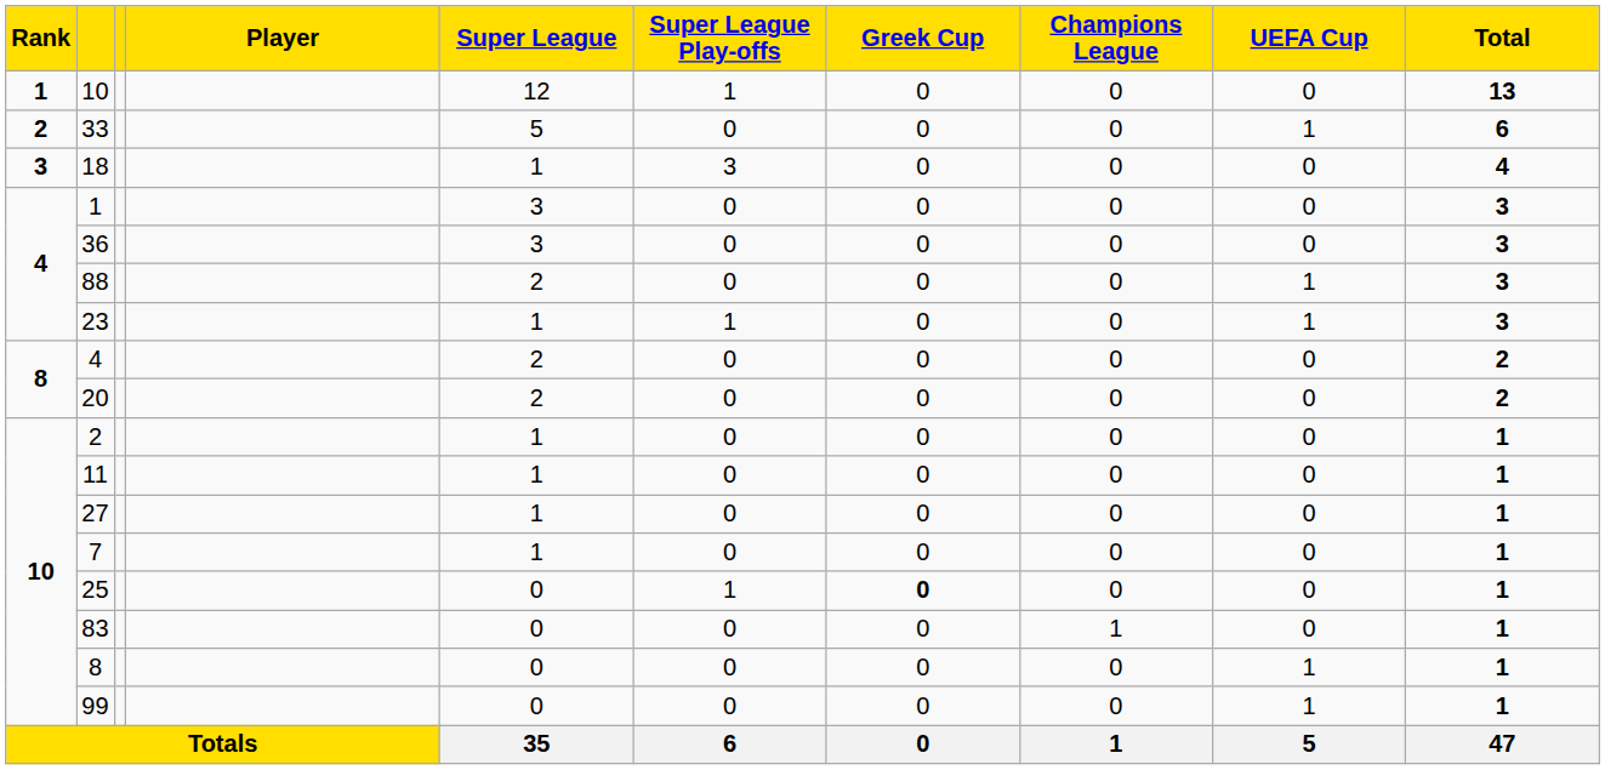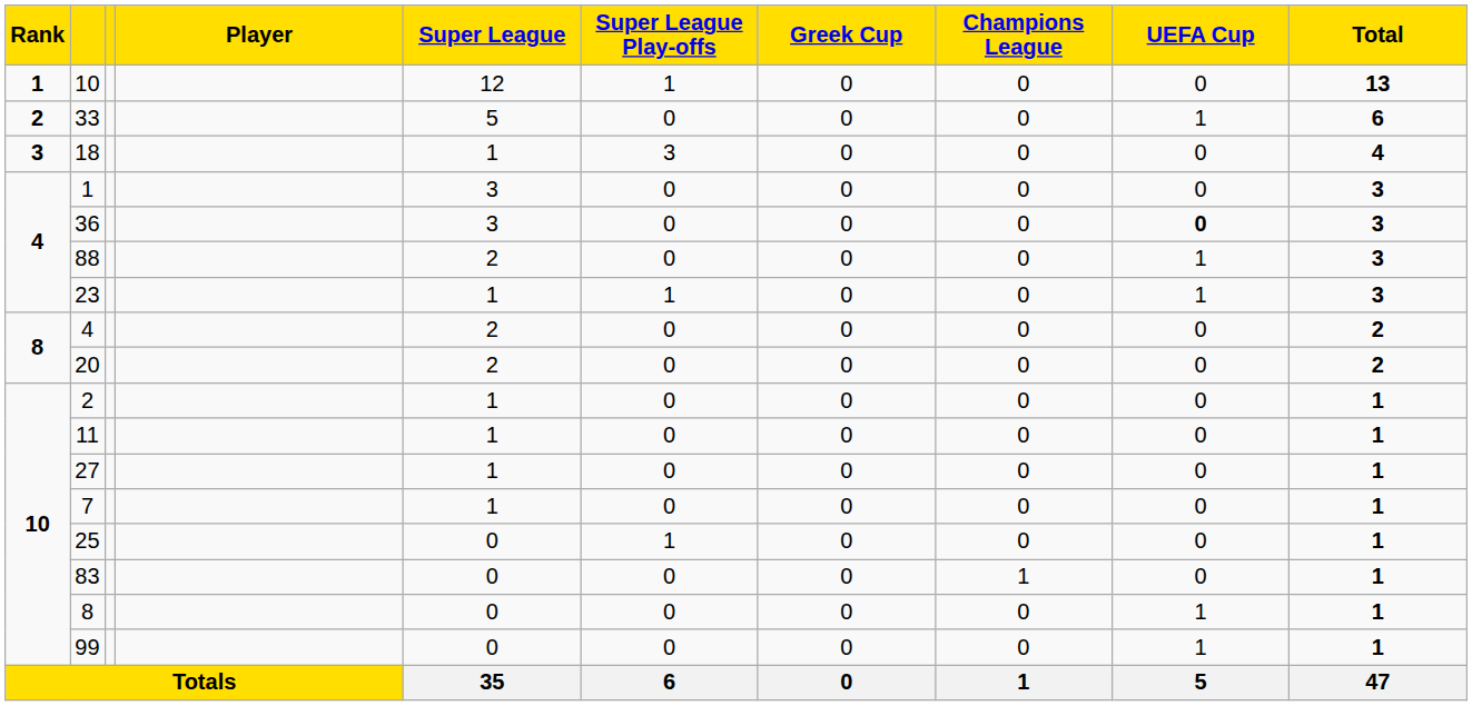36 | UEFA Cup: normal -> bold
25 | Greek Cup: bold -> normal
